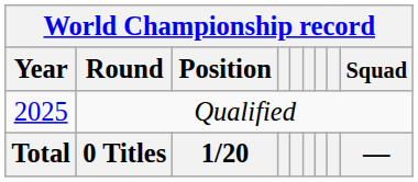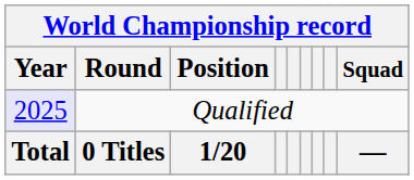Qualified | Year: no background -> lavender background
